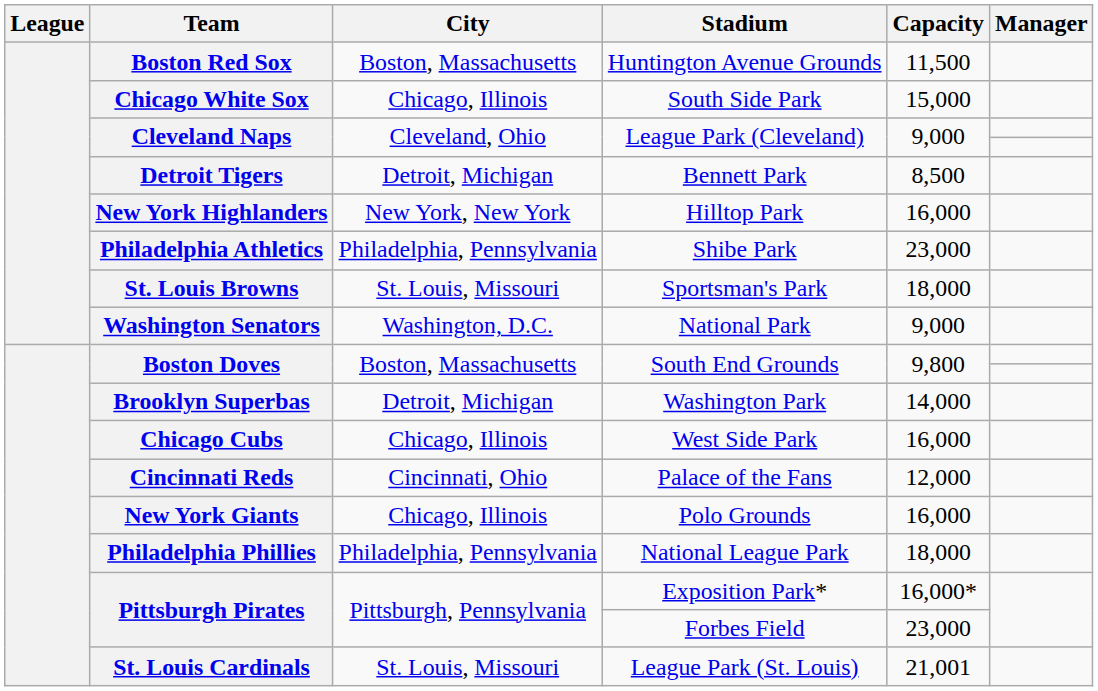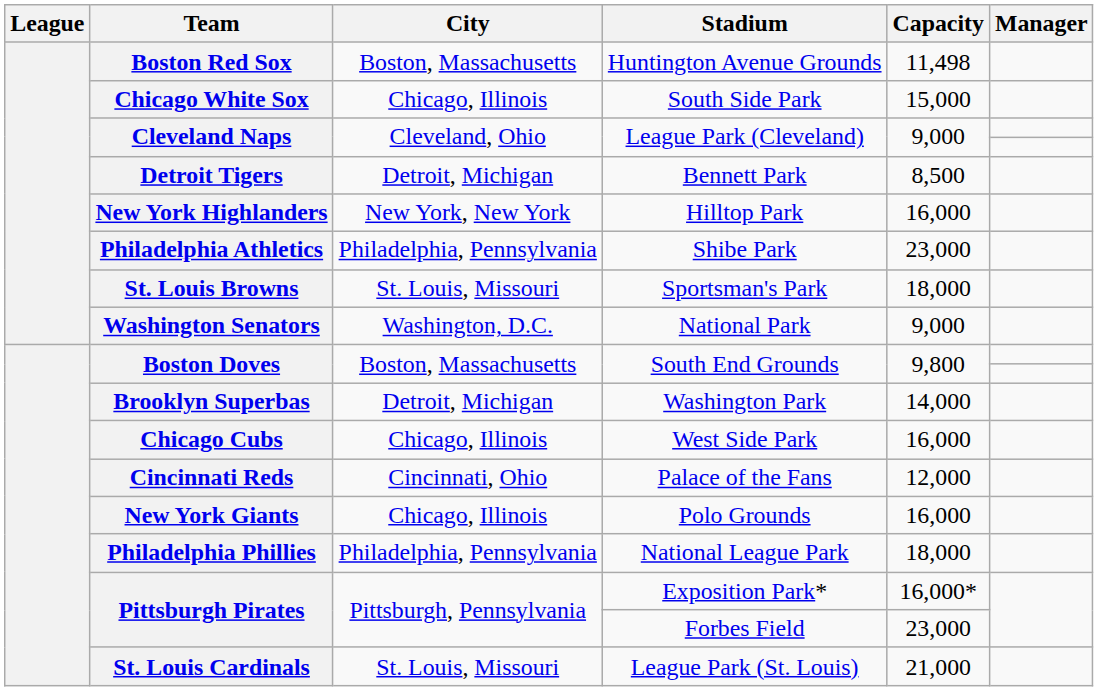Huntington Avenue Grounds | Capacity: 11,500 -> 11,498
League Park (St. Louis) | Capacity: 21,001 -> 21,000
